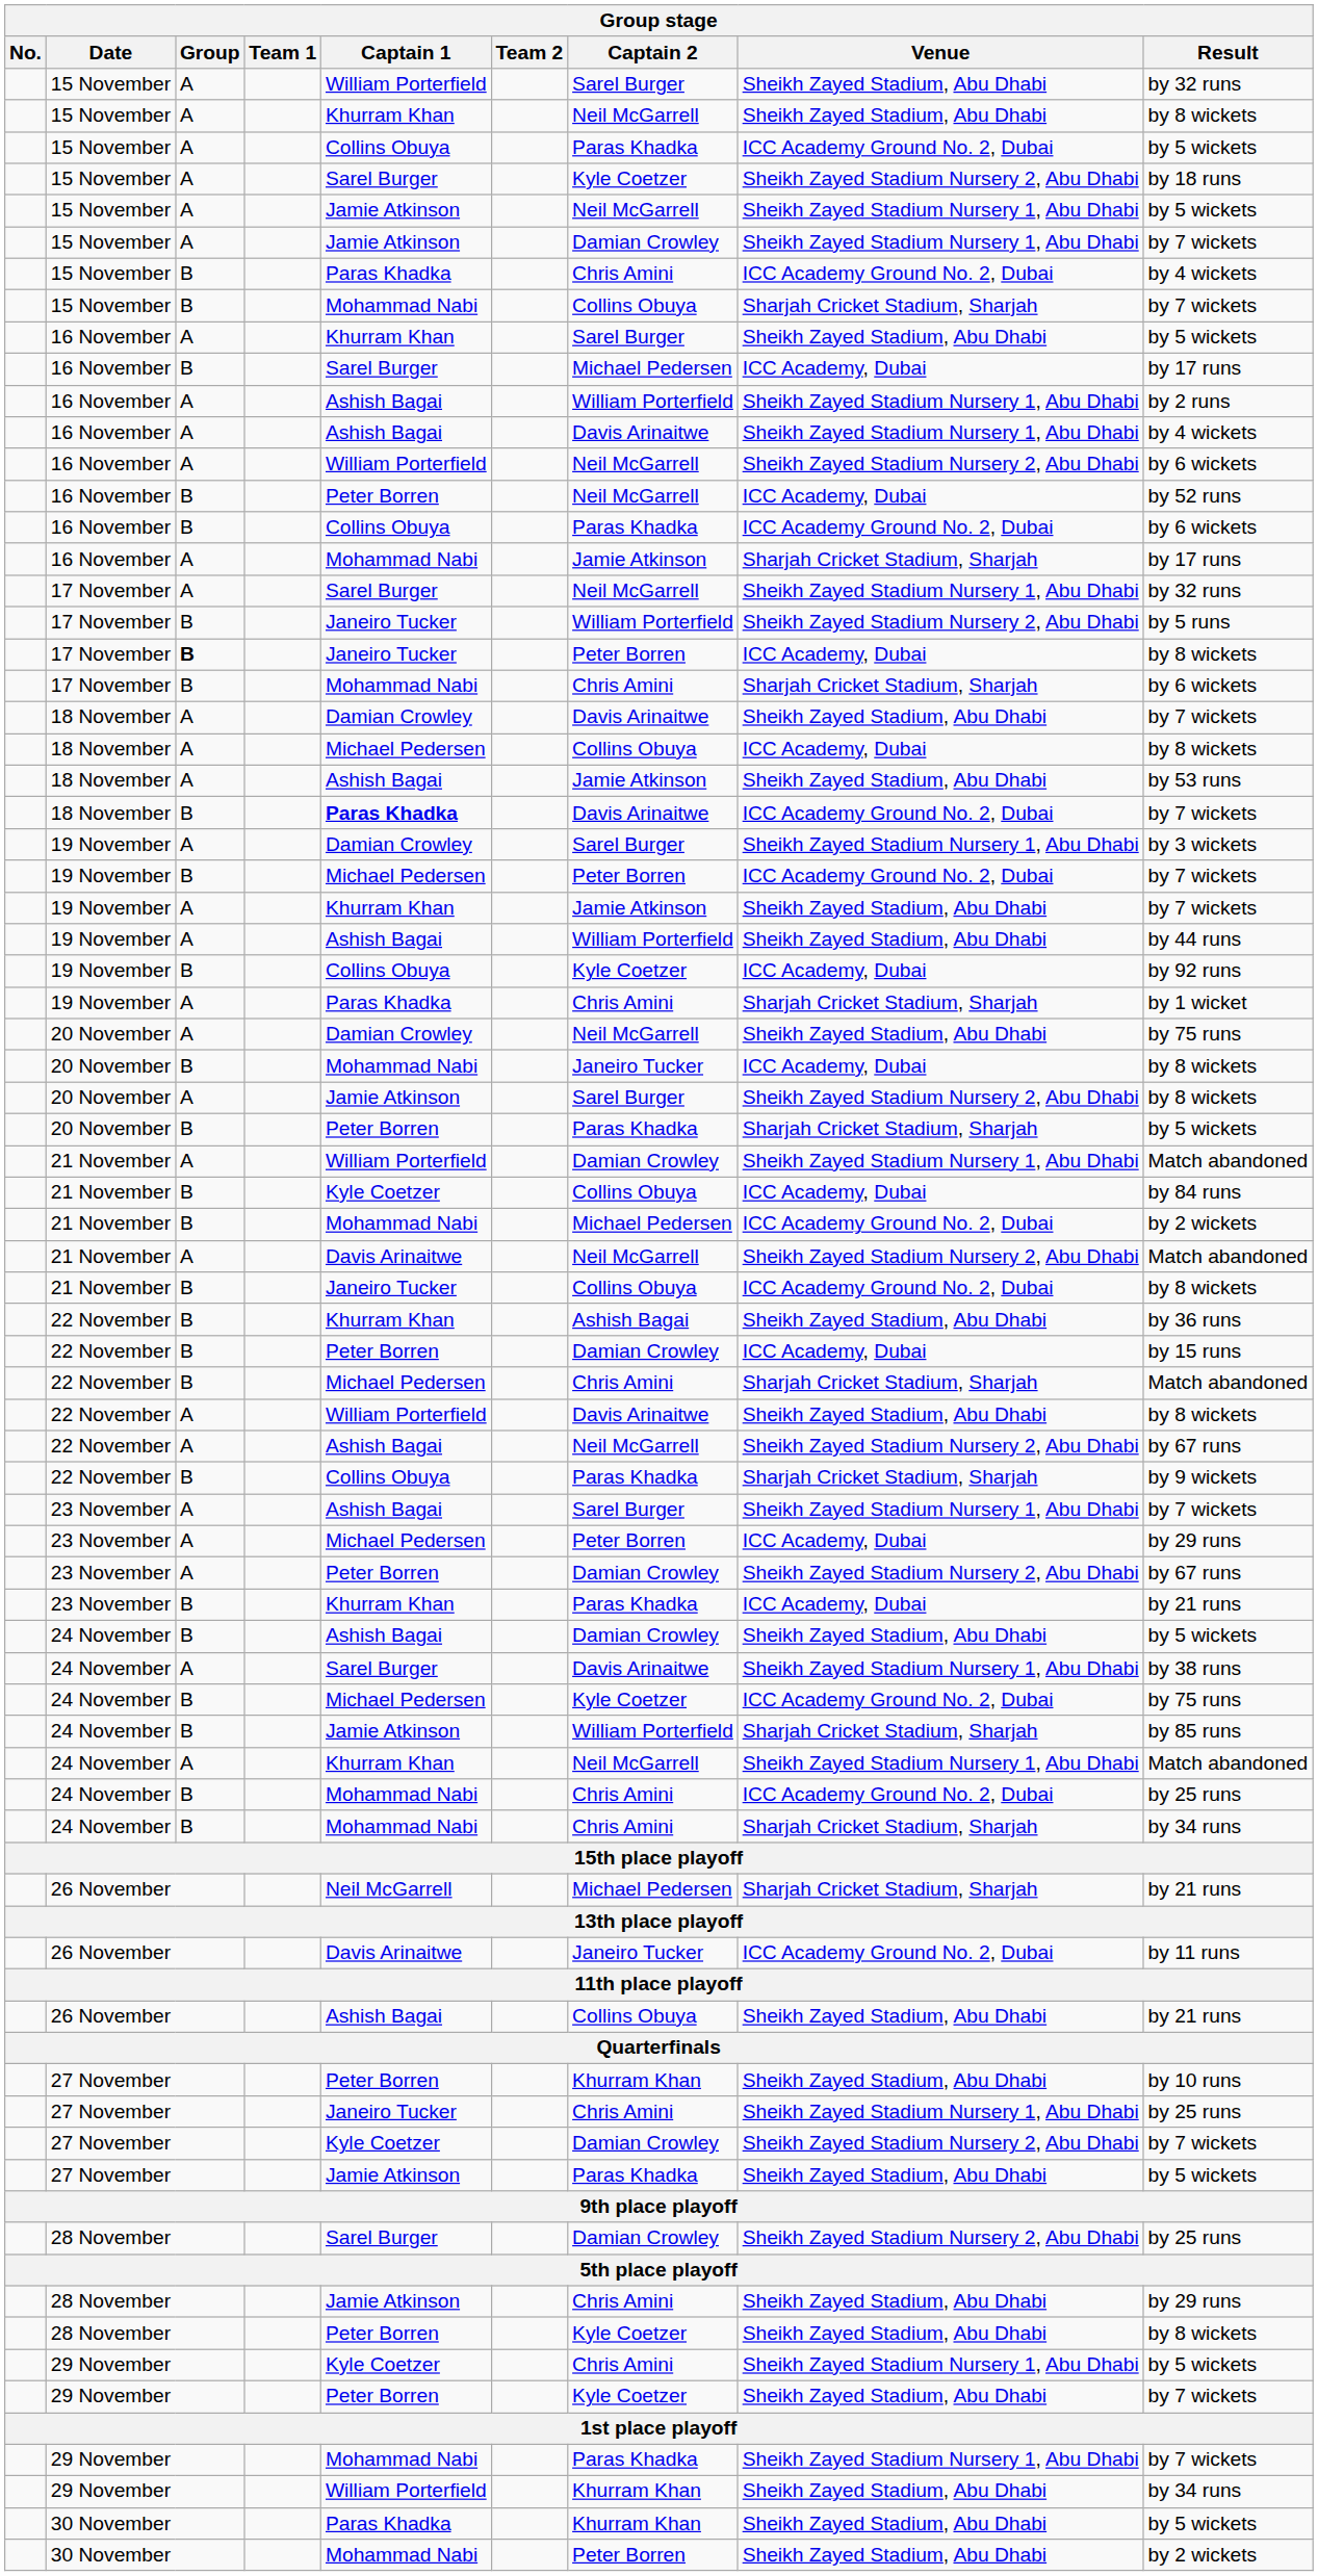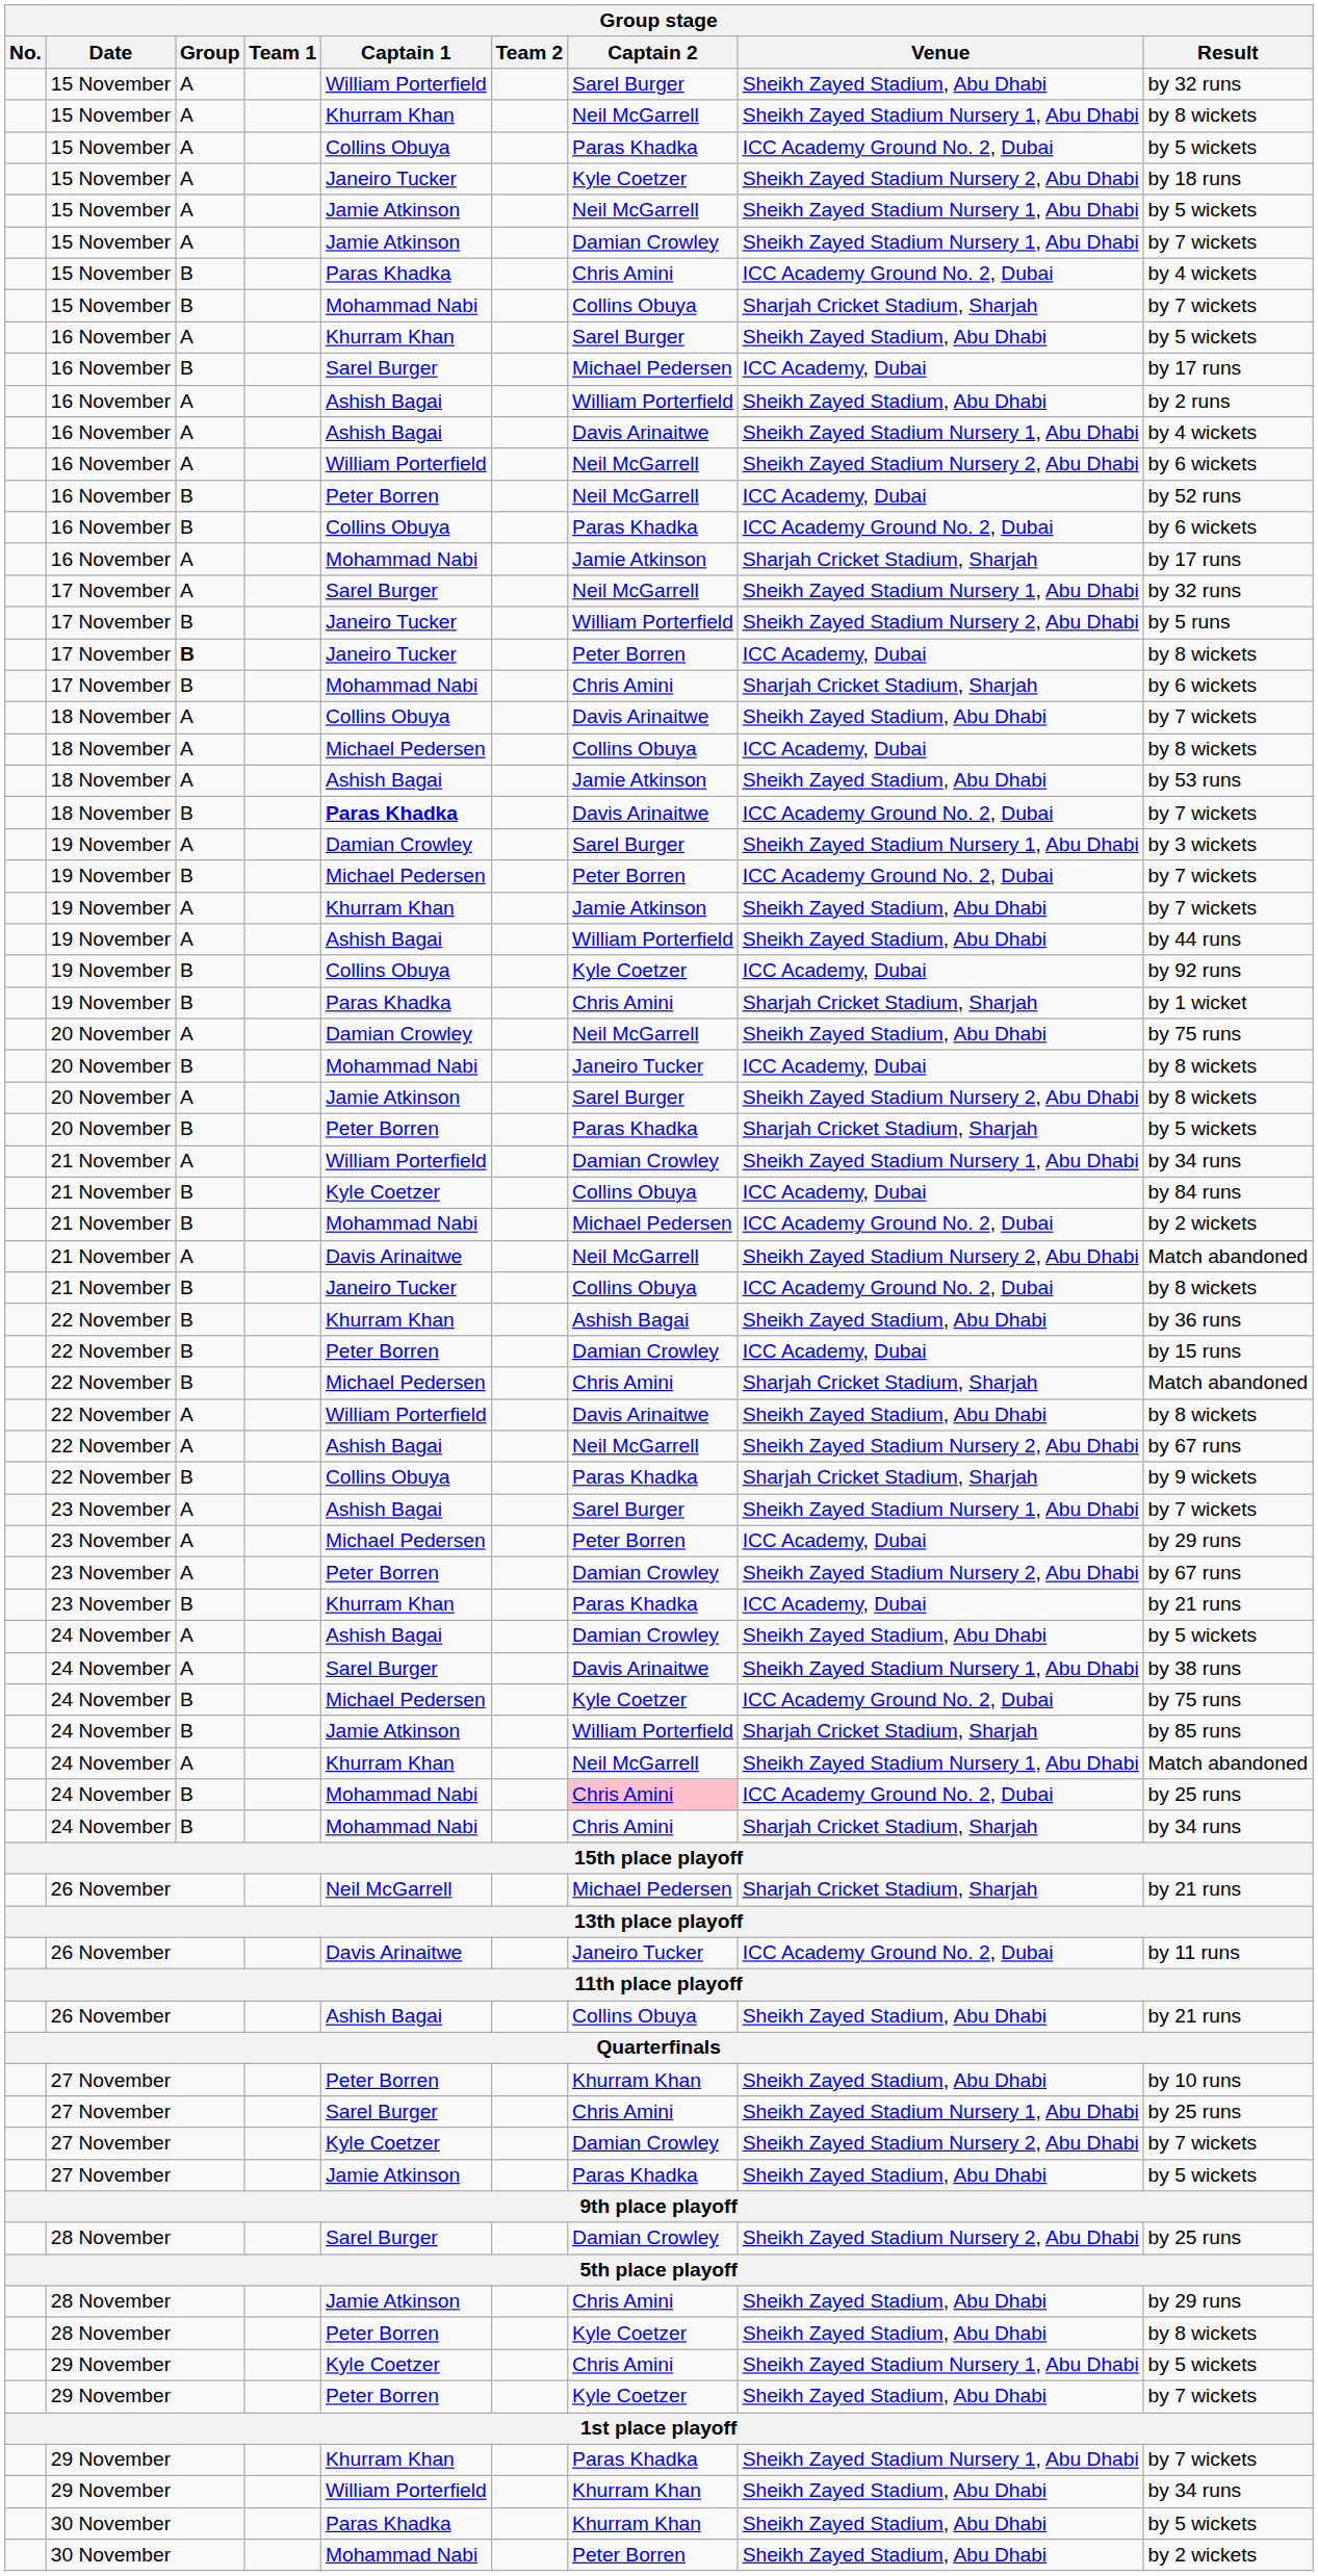row 4 | Venue: Sheikh Zayed Stadium, Abu Dhabi -> Sheikh Zayed Stadium Nursery 1, Abu Dhabi
row 6 | Captain 1: Sarel Burger -> Janeiro Tucker
row 13 | Venue: Sheikh Zayed Stadium Nursery 1, Abu Dhabi -> Sheikh Zayed Stadium, Abu Dhabi
row 23 | Captain 1: Damian Crowley -> Collins Obuya
row 32 | Group: A -> B
row 37 | Result: Match abandoned -> by 34 runs
row 52 | Group: B -> A
row 57 | Captain 2: no background -> pink background
row 67 | Captain 1: Janeiro Tucker -> Sarel Burger
row 78 | Captain 1: Mohammad Nabi -> Khurram Khan
